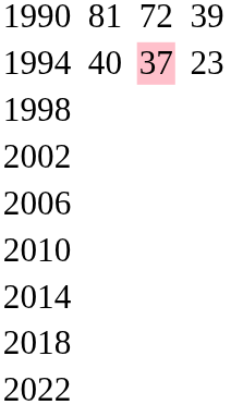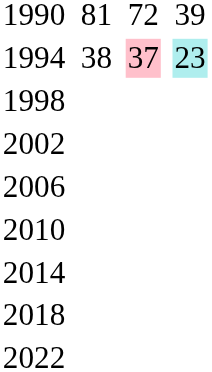1994 | column 2: 40 -> 38
1994 | column 4: no background -> paleturquoise background
